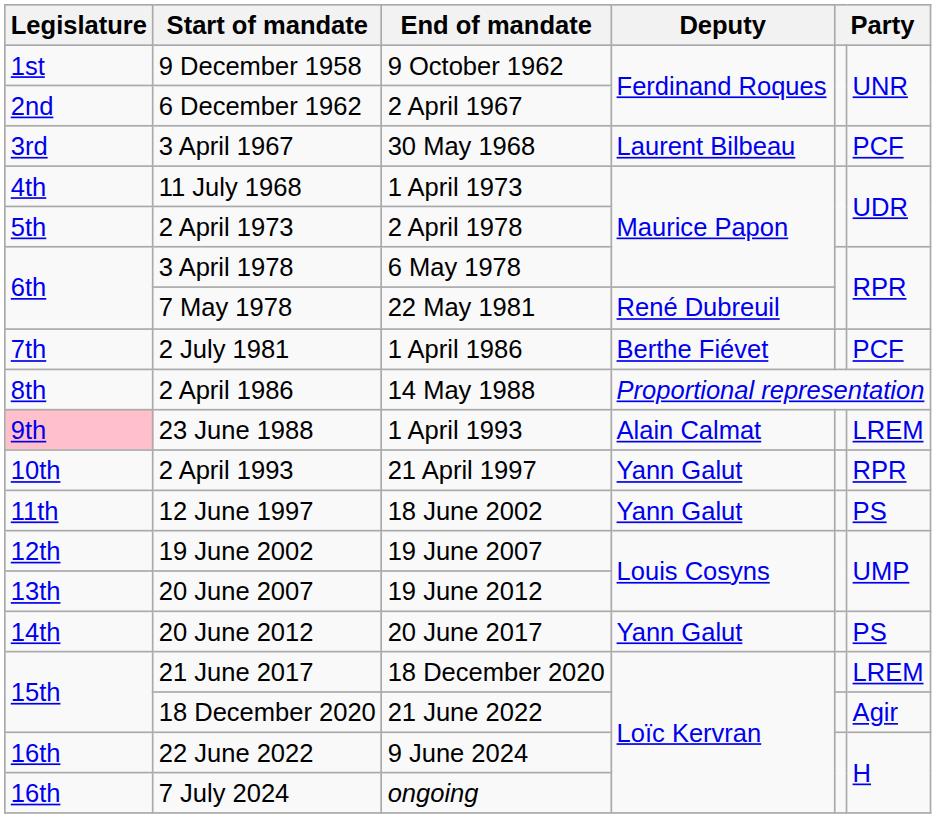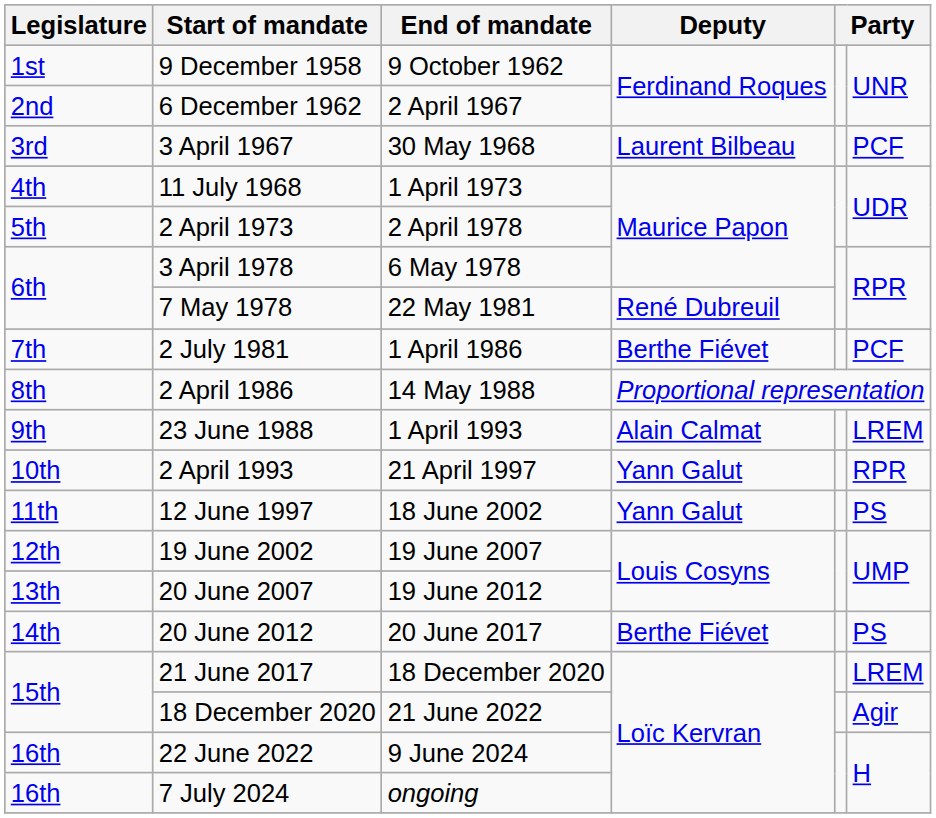23 June 1988 | Legislature: pink background -> no background
20 June 2012 | Deputy: Yann Galut -> Berthe Fiévet
